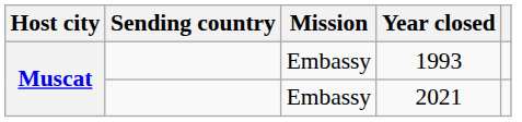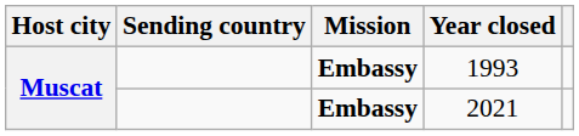1993 | Mission: normal -> bold
2021 | Mission: normal -> bold
